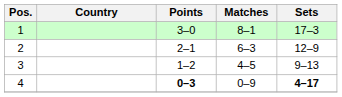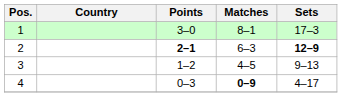2 | Points: normal -> bold
2 | Sets: normal -> bold
4 | Points: bold -> normal
4 | Matches: normal -> bold
4 | Sets: bold -> normal
